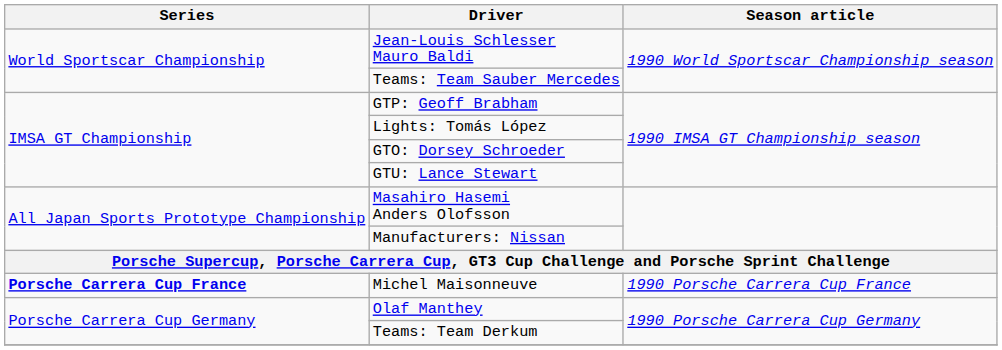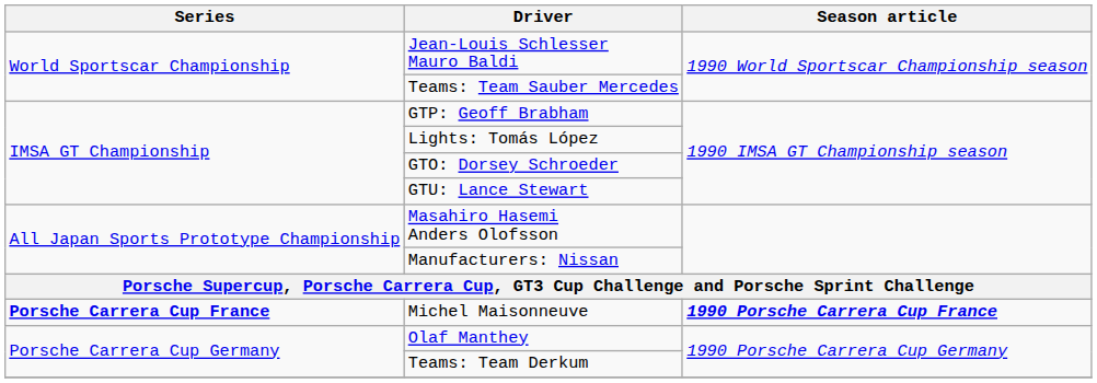Michel Maisonneuve | Season article: normal -> bold
